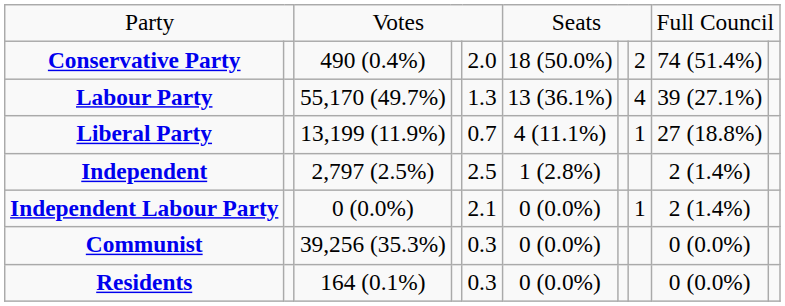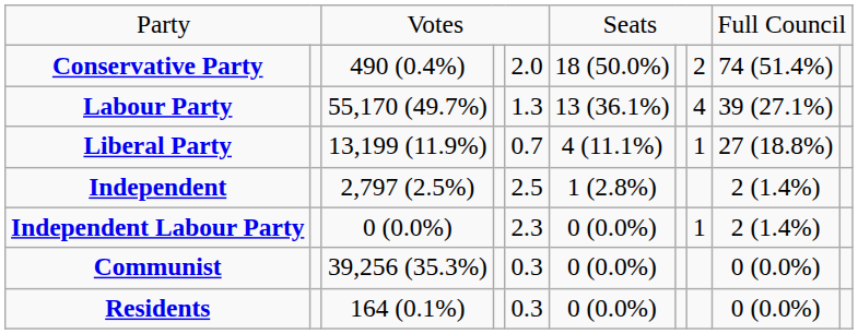Independent Labour Party | column 5: 2.1 -> 2.3
